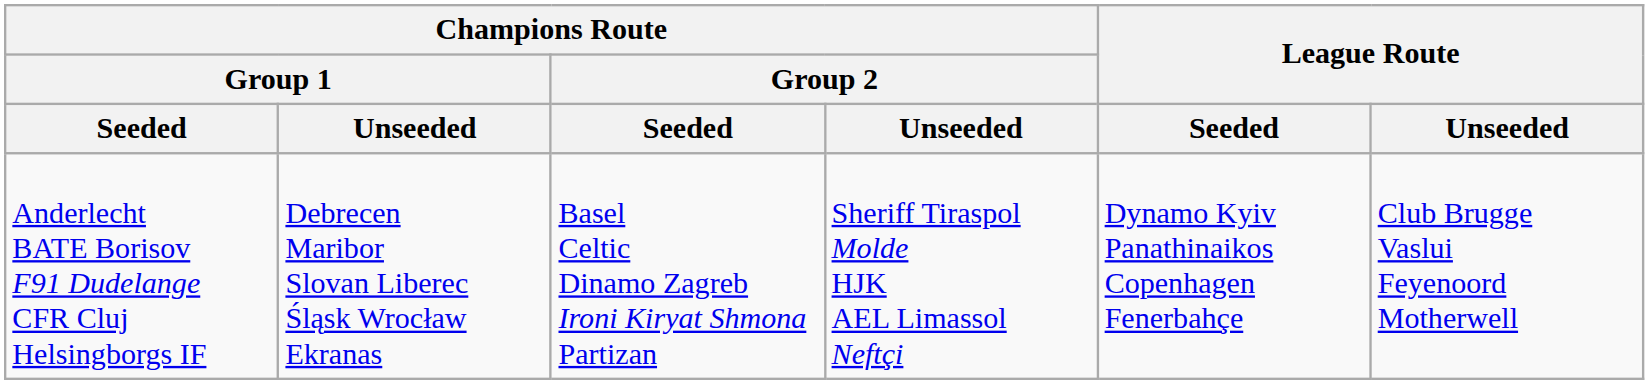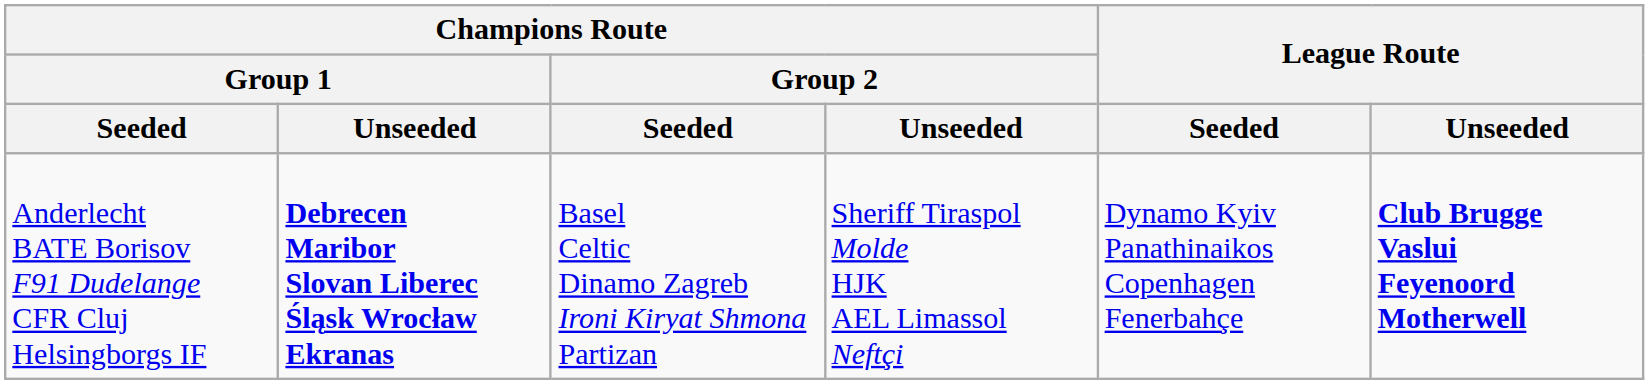row 4 | Champions Route / Group 1 / Unseeded: normal -> bold
row 4 | League Route / Unseeded: normal -> bold
